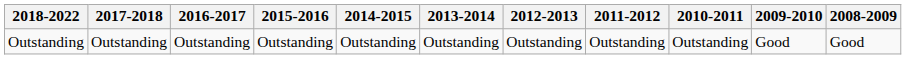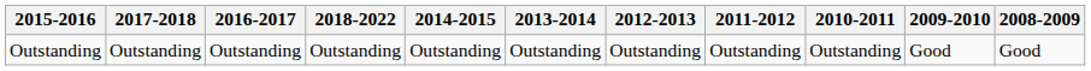columns swapped: 2018-2022 <-> 2015-2016
